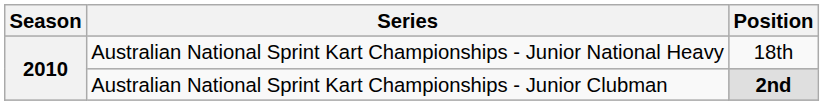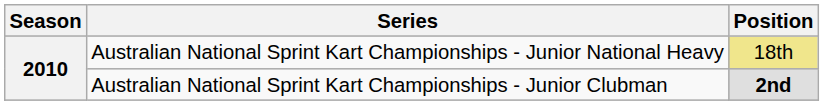row 2 | Position: no background -> khaki background
